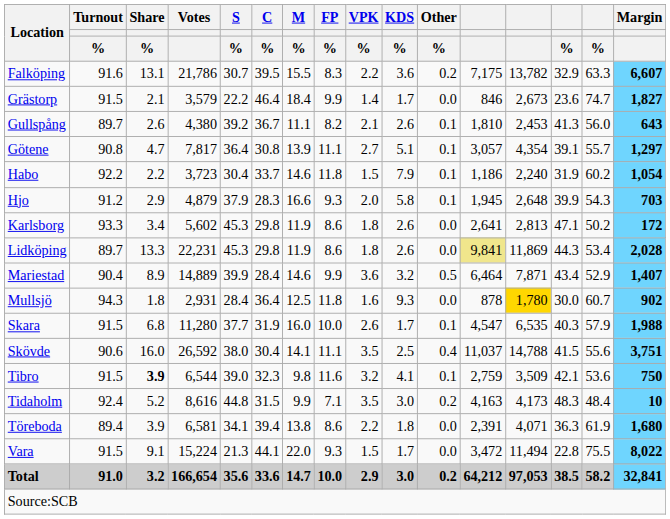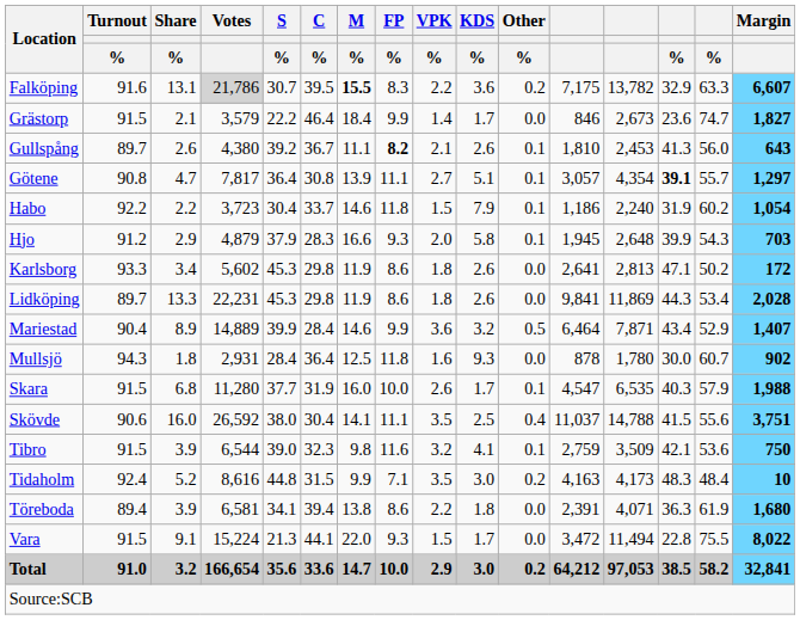Falköping | Votes: no background -> lightgrey background
Falköping | M / %: normal -> bold
Gullspång | FP / %: normal -> bold
Götene | column 14: normal -> bold
Lidköping | column 12: khaki background -> no background
Mullsjö | column 13: gold background -> no background
Tibro | Share / %: bold -> normal
